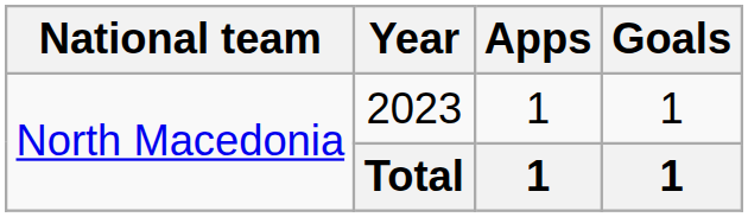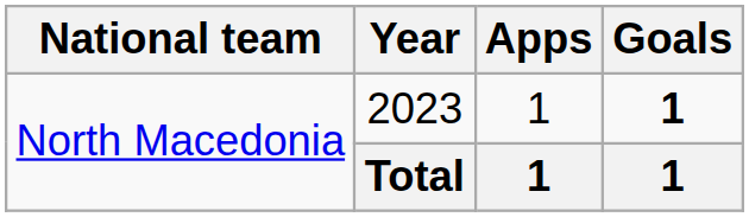North Macedonia / 2023 | Goals: normal -> bold
